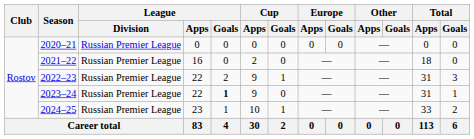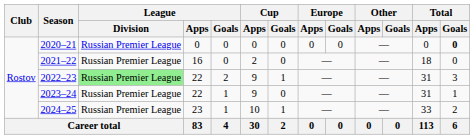2020–21 | Total / Goals: normal -> bold
2022–23 | League / Division: no background -> lightgreen background
2023–24 | League / Goals: bold -> normal
